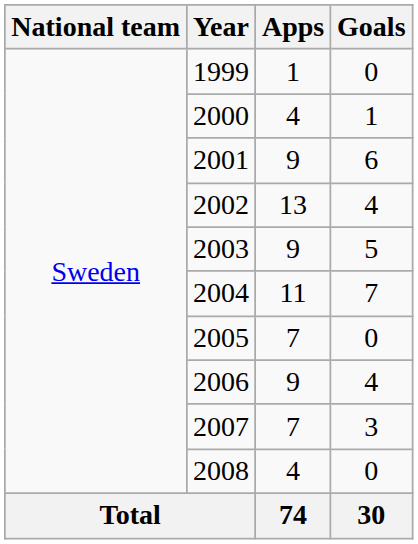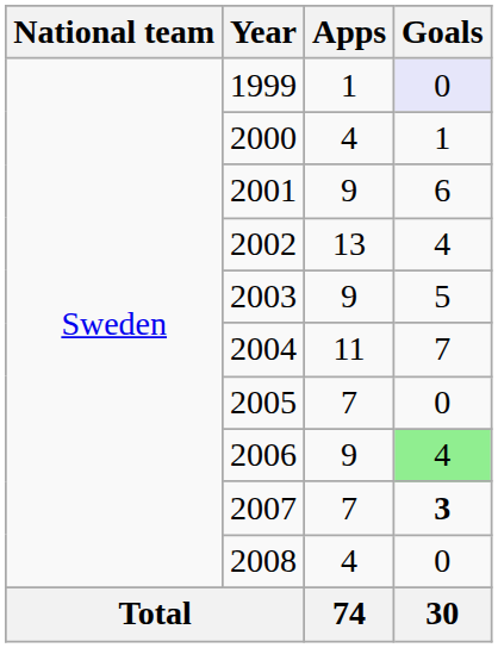1999 | Goals: no background -> lavender background
2006 | Goals: no background -> lightgreen background
2007 | Goals: normal -> bold
